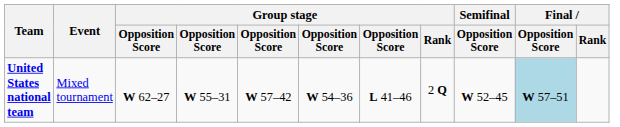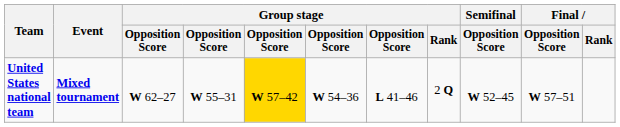United States national team | Event: normal -> bold
United States national team | column 5: no background -> gold background
United States national team | Final / Opposition Score: lightblue background -> no background
